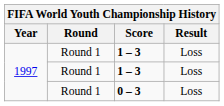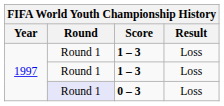0 – 3 | Round: no background -> lavender background
